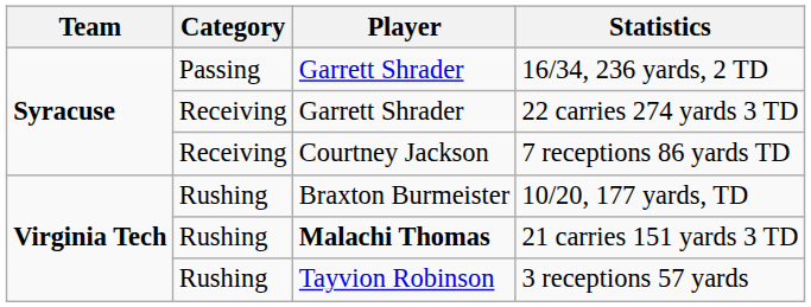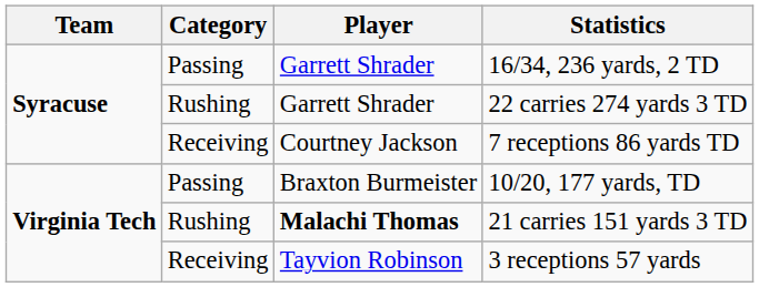22 carries 274 yards 3 TD | Category: Receiving -> Rushing
10/20, 177 yards, TD | Category: Rushing -> Passing
3 receptions 57 yards | Category: Rushing -> Receiving
